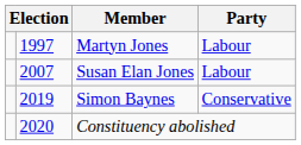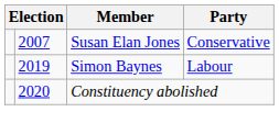- row: 1997 | Martyn Jones | Labour
Susan Elan Jones | Party: Labour -> Conservative
Simon Baynes | Party: Conservative -> Labour
